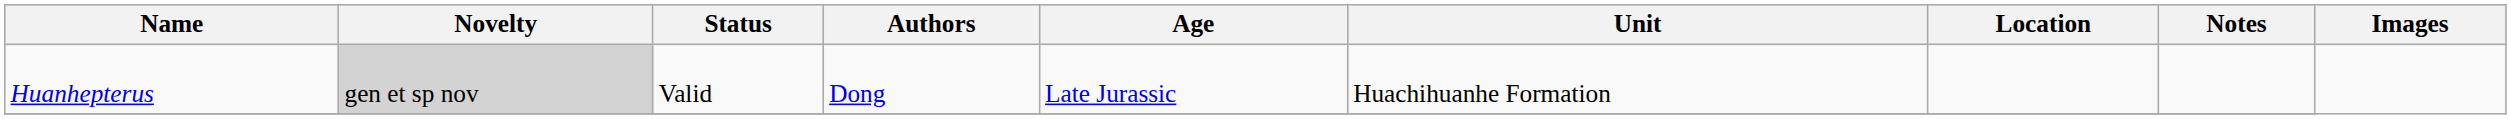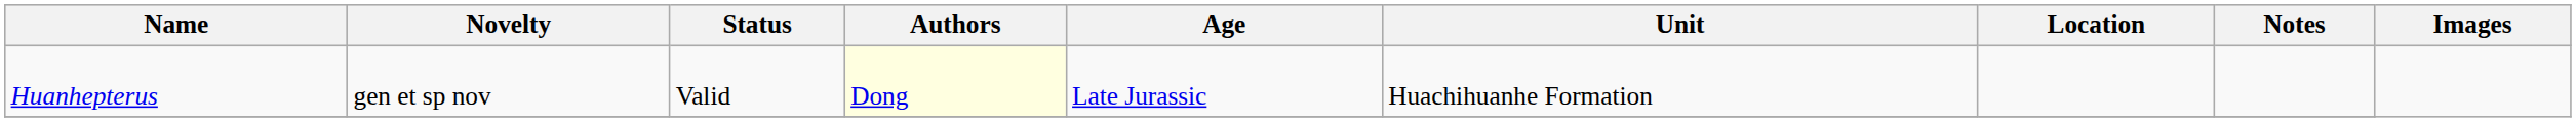Huanhepterus | Novelty: lightgrey background -> no background
Huanhepterus | Authors: no background -> lightyellow background
